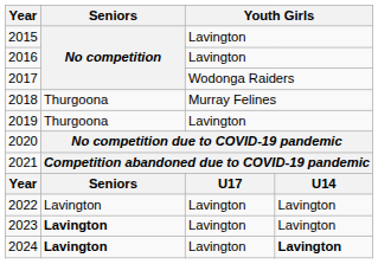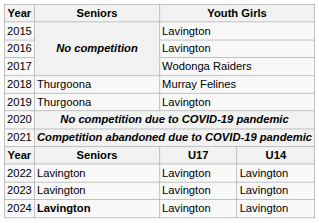2023 | Seniors: bold -> normal
2024 | column 4: bold -> normal
